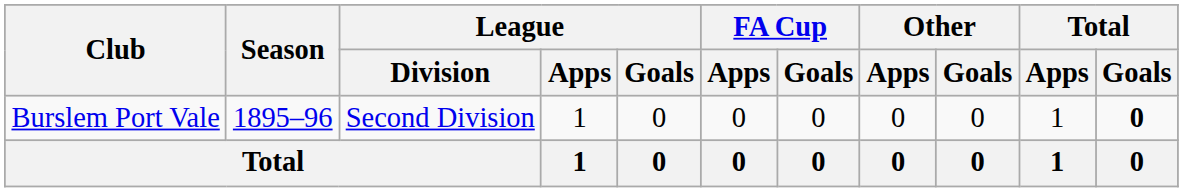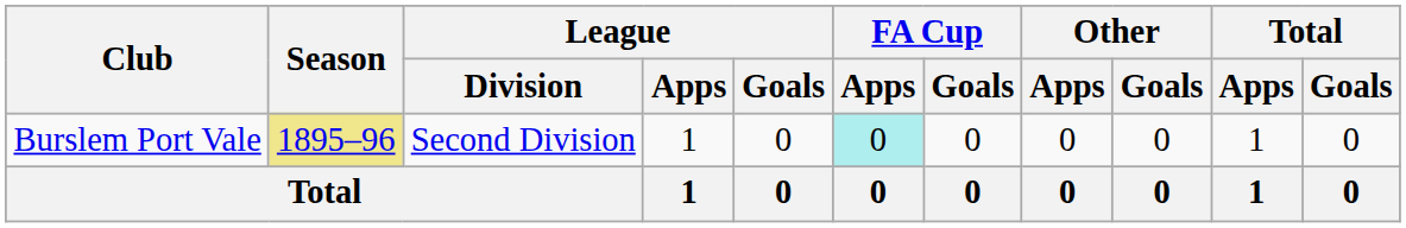Burslem Port Vale | Season: no background -> khaki background
Burslem Port Vale | FA Cup / Apps: no background -> paleturquoise background
Burslem Port Vale | Total / Goals: bold -> normal
